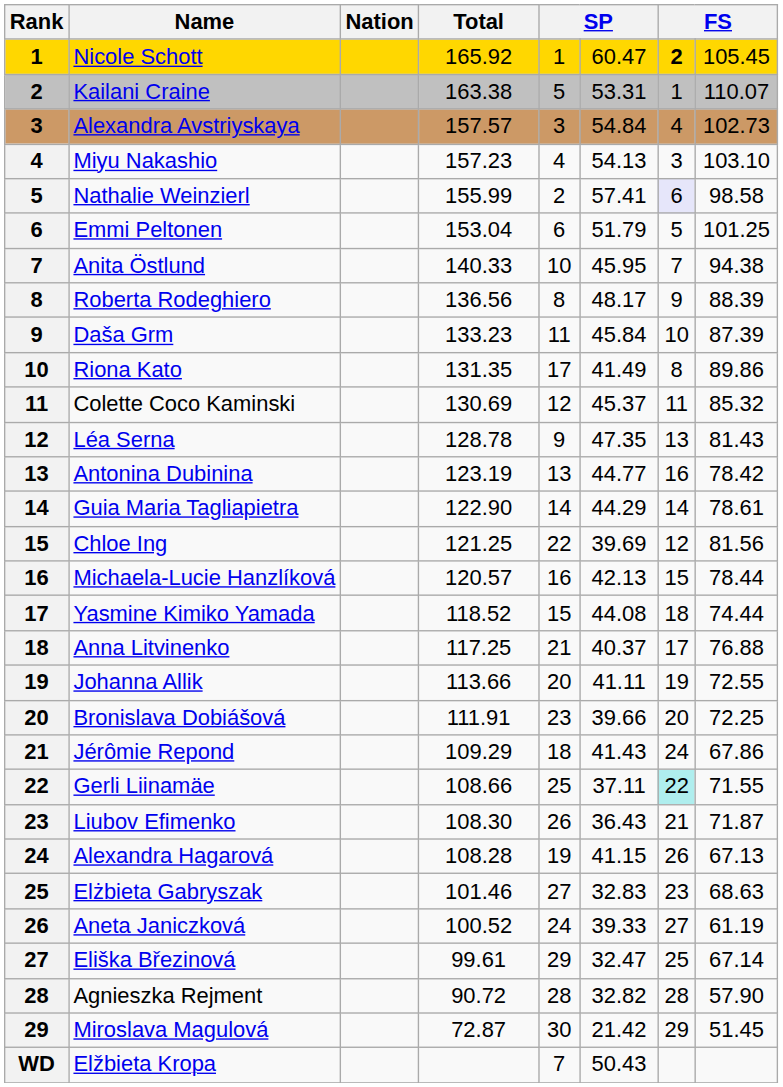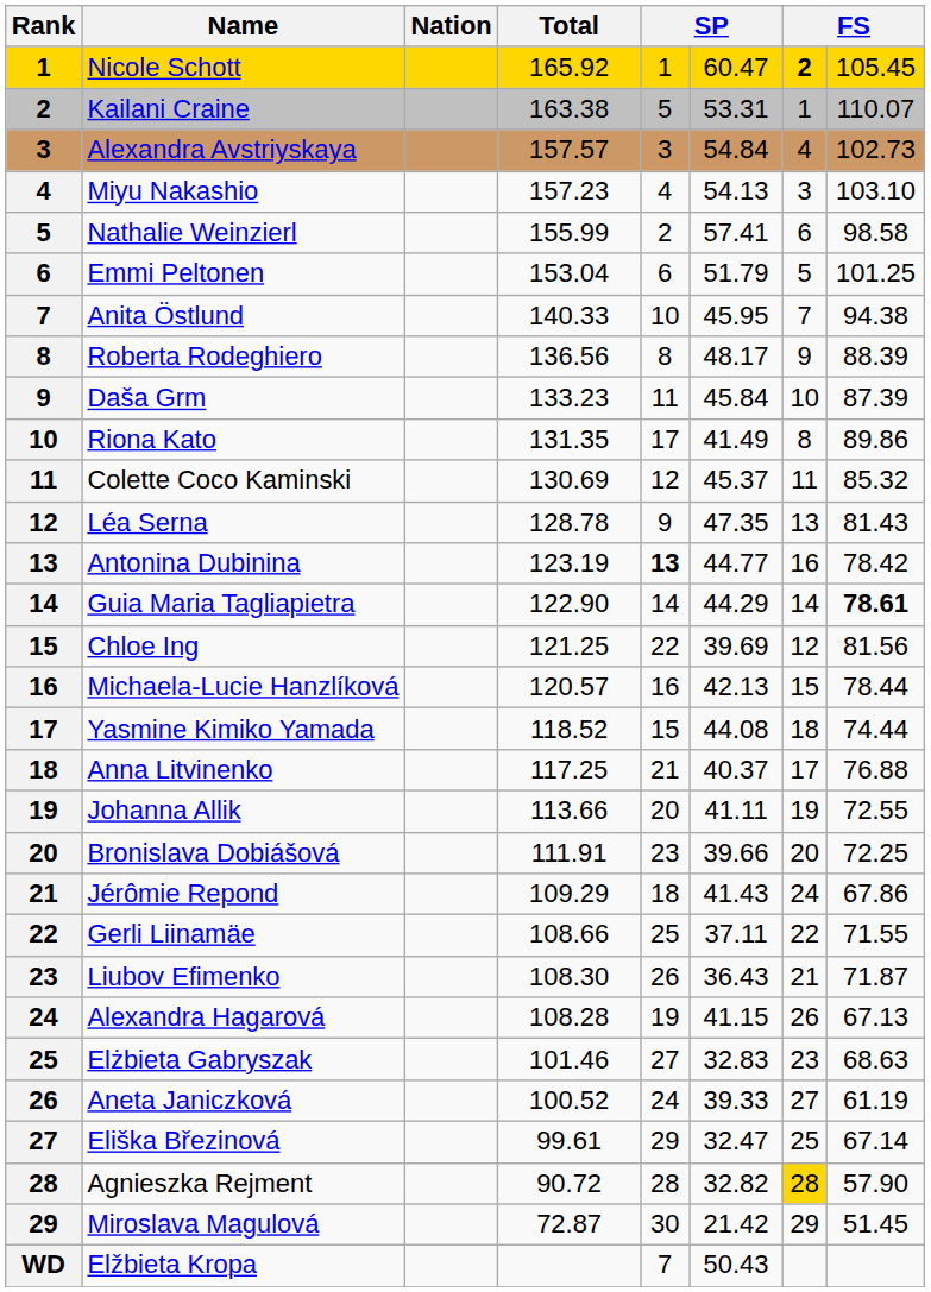Nathalie Weinzierl | column 7: lavender background -> no background
Antonina Dubinina | column 5: normal -> bold
Guia Maria Tagliapietra | column 8: normal -> bold
Gerli Liinamäe | column 7: paleturquoise background -> no background
Agnieszka Rejment | column 7: no background -> gold background
